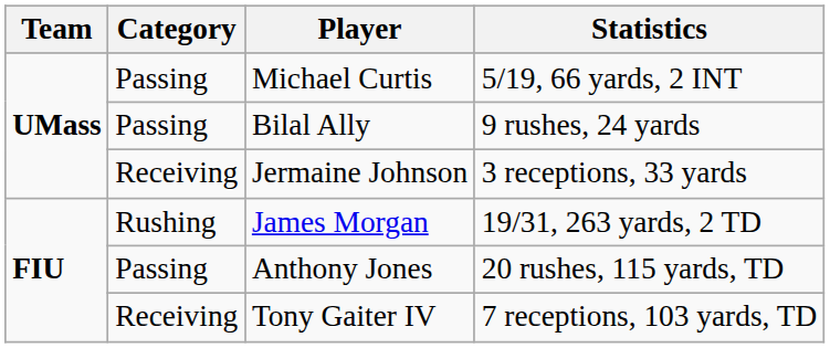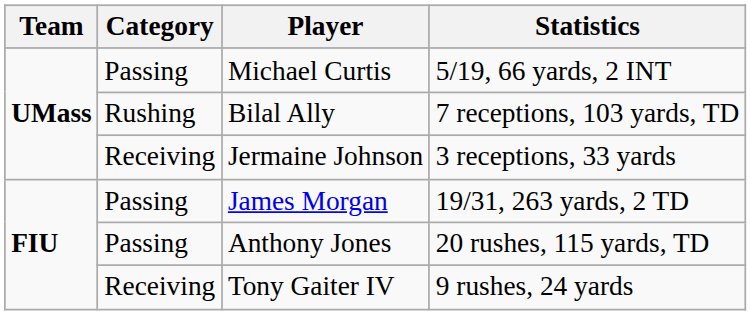Bilal Ally | Category: Passing -> Rushing
Bilal Ally | Statistics: 9 rushes, 24 yards -> 7 receptions, 103 yards, TD
James Morgan | Category: Rushing -> Passing
Tony Gaiter IV | Statistics: 7 receptions, 103 yards, TD -> 9 rushes, 24 yards
